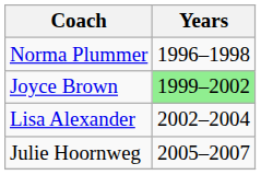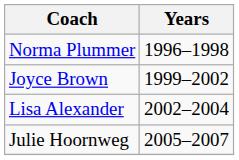Joyce Brown | Years: lightgreen background -> no background
